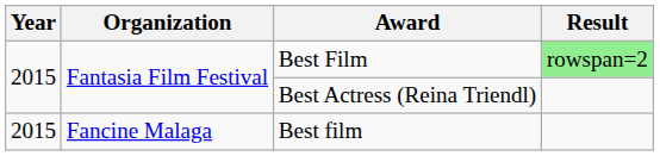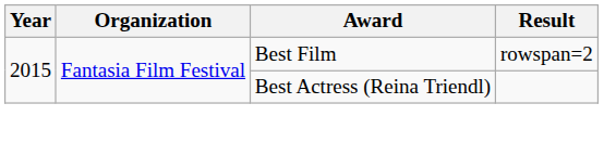Best Film | Result: lightgreen background -> no background
- row: 2015 | Fancine Malaga | Best film
